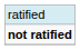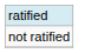row 2 | column 1: bold -> normal
